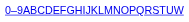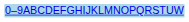row 1 | column 1: no background -> lightblue background
